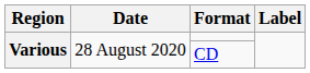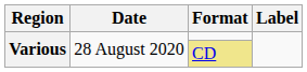CD | Format: no background -> khaki background
